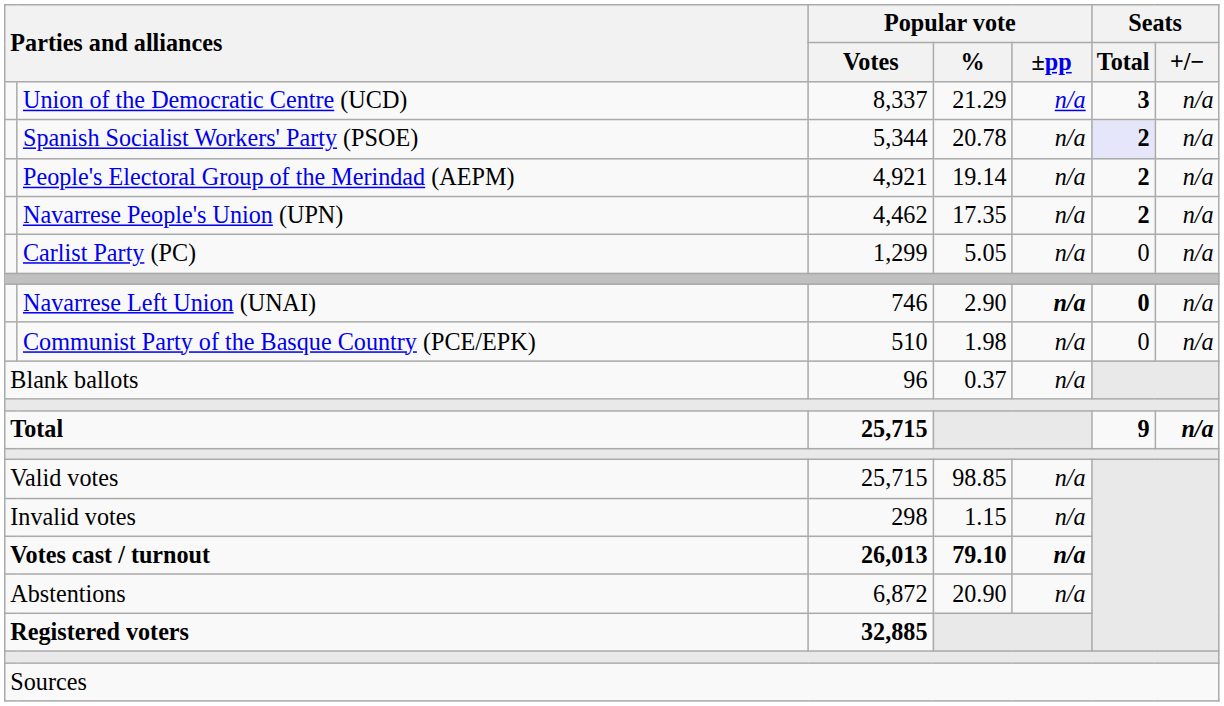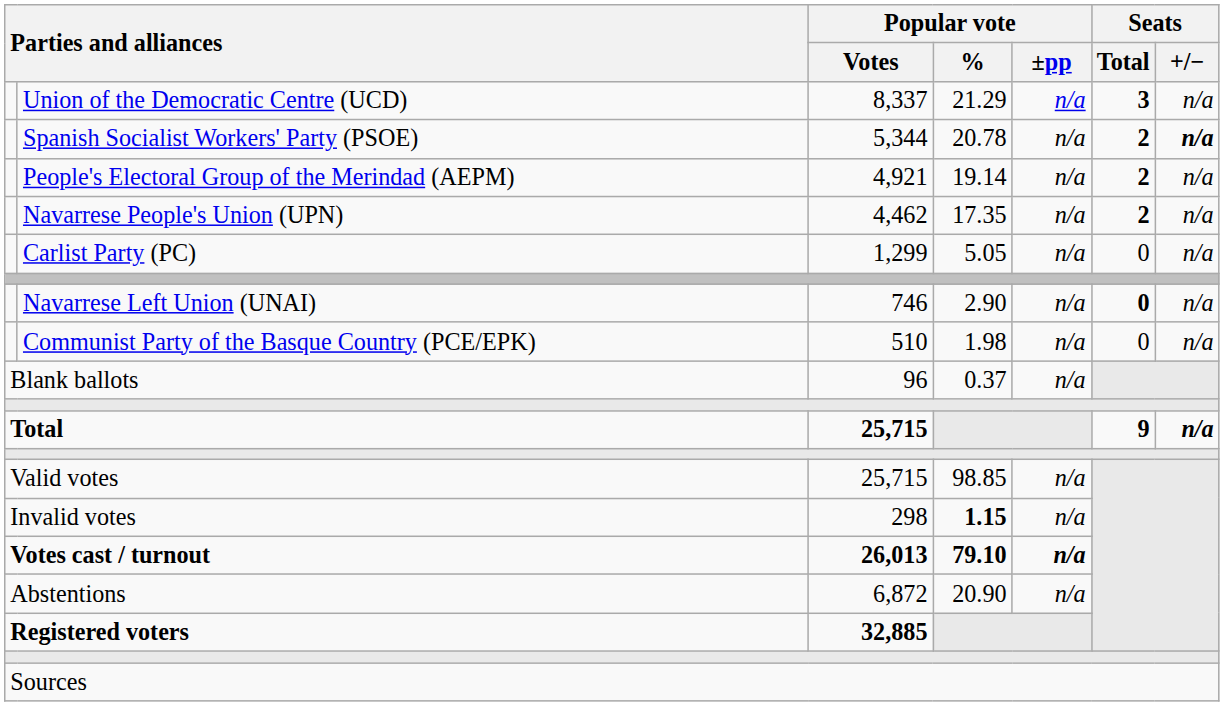Spanish Socialist Workers' Party (PSOE) | Seats / Total: lavender background -> no background
Spanish Socialist Workers' Party (PSOE) | Seats / +/−: normal -> bold
Navarrese Left Union (UNAI) | Popular vote / ±pp: bold -> normal
Invalid votes | Popular vote / %: normal -> bold
